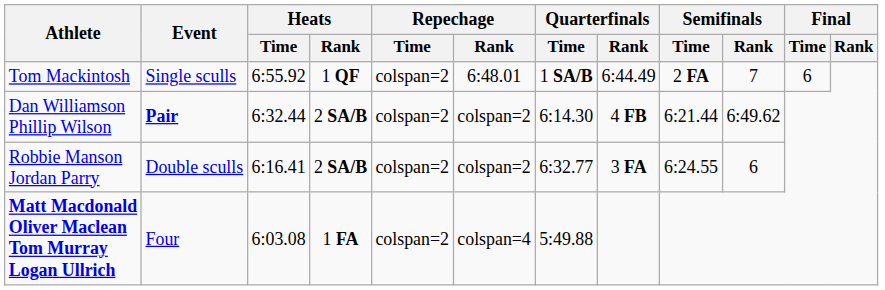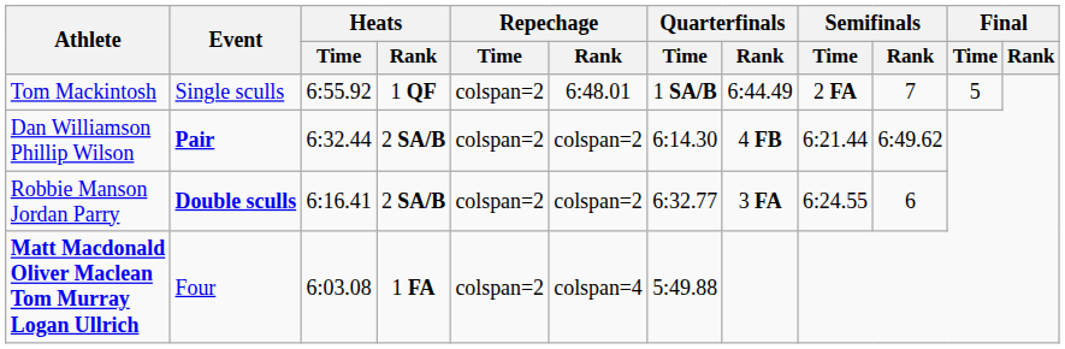Tom Mackintosh | Final / Time: 6 -> 5
Robbie Manson Jordan Parry | Event: normal -> bold
